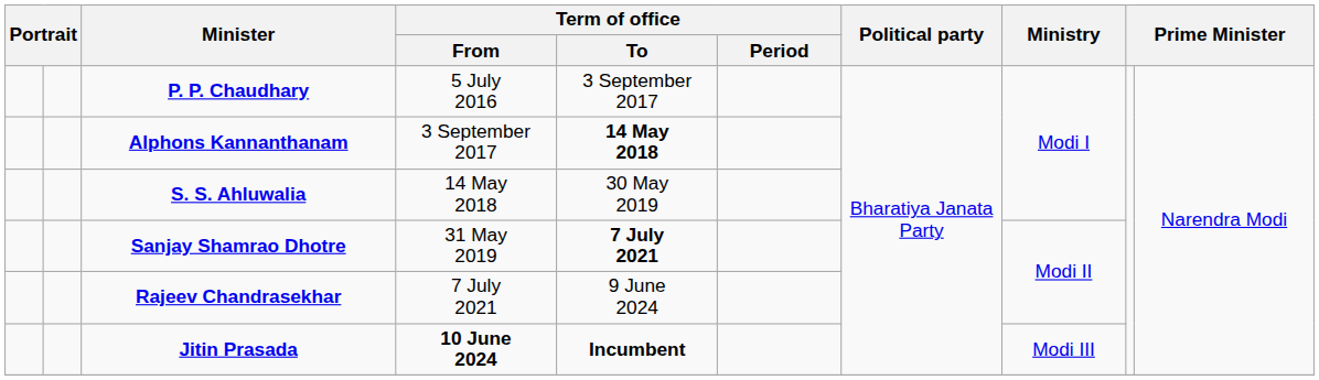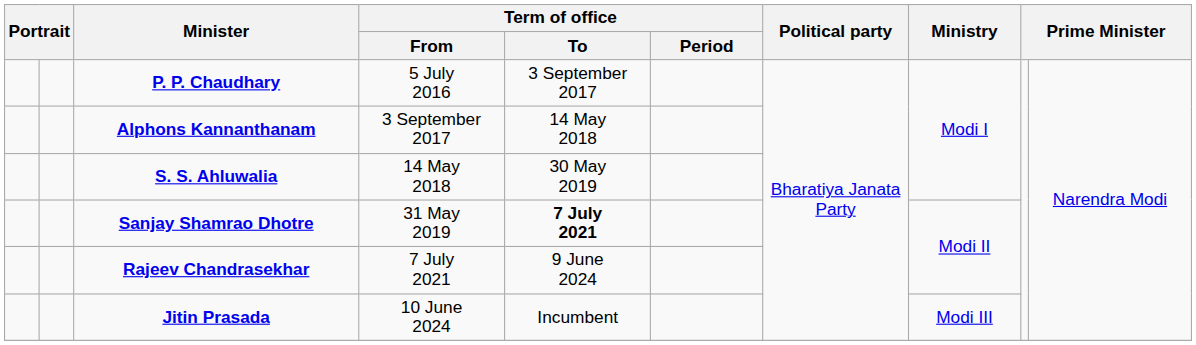Alphons Kannanthanam | Term of office / To: bold -> normal
Jitin Prasada | Term of office / From: bold -> normal
Jitin Prasada | Term of office / To: bold -> normal
